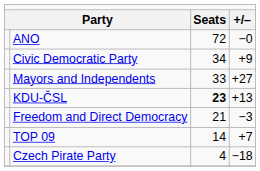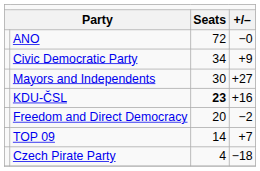Mayors and Independents | column 3: 33 -> 30
KDU-ČSL | column 4: +13 -> +16
Freedom and Direct Democracy | column 3: 21 -> 20
Freedom and Direct Democracy | column 4: −3 -> −2
